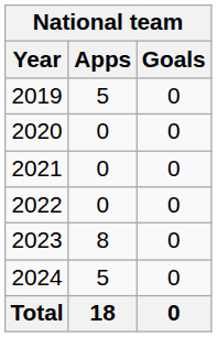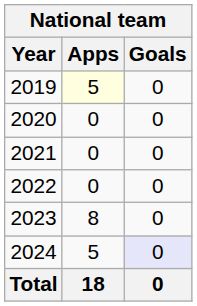2019 | Apps: no background -> lightyellow background
2024 | Goals: no background -> lavender background
